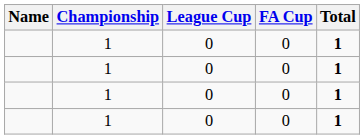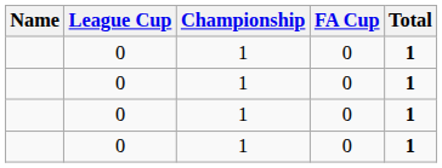columns swapped: Championship <-> League Cup
